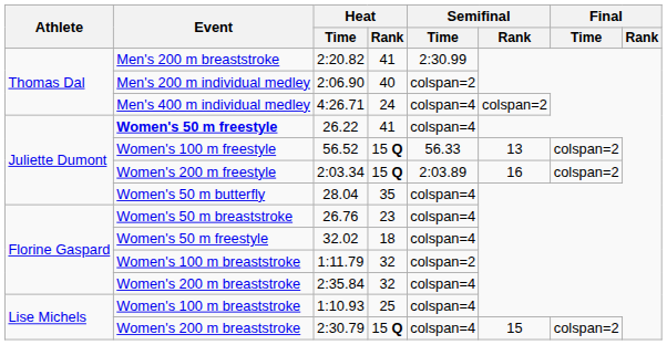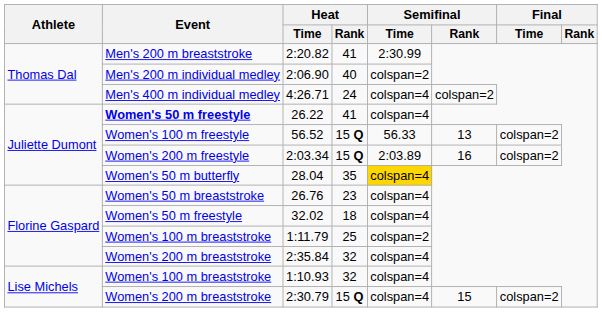28.04 | Semifinal / Time: no background -> gold background
1:11.79 | Heat / Rank: 32 -> 25
1:10.93 | Heat / Rank: 25 -> 32
